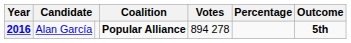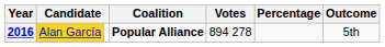2016 | column 2: no background -> gold background
2016 | Outcome: bold -> normal
